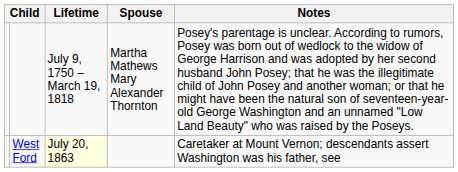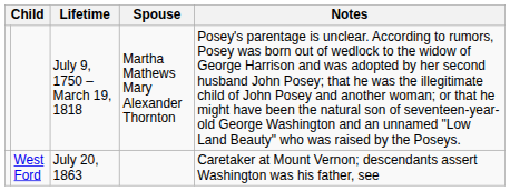West Ford | Lifetime: lightyellow background -> no background
